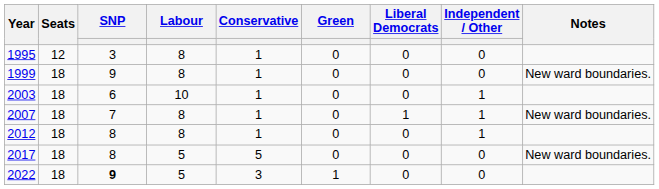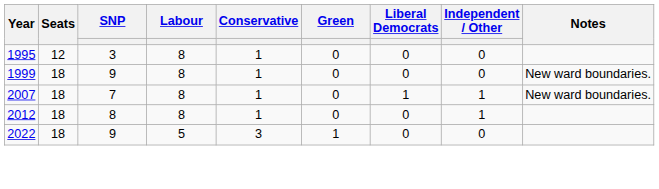- row: 2003 | 18 | 6 | 10 | 1 | 0 | 0 | 1
- row: 2017 | 18 | 8 | 5 | 5 | 0 | 0 | 0 | New ward boundaries.
2022 | SNP: bold -> normal
